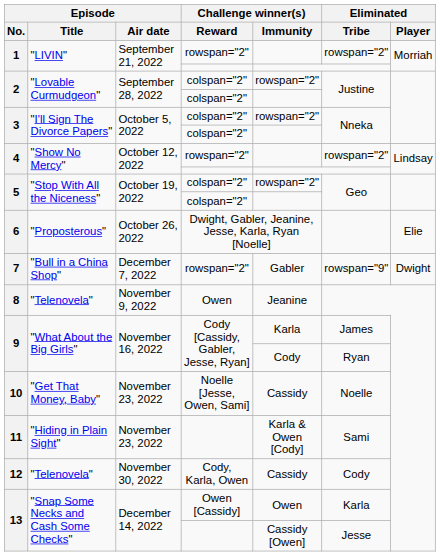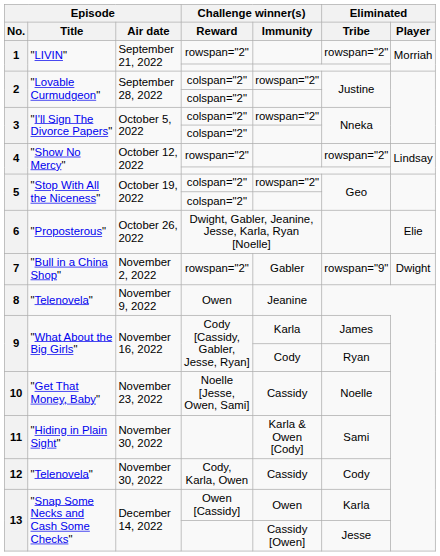7 | Episode / Air date: December 7, 2022 -> November 2, 2022
11 | Episode / Air date: November 23, 2022 -> November 30, 2022
